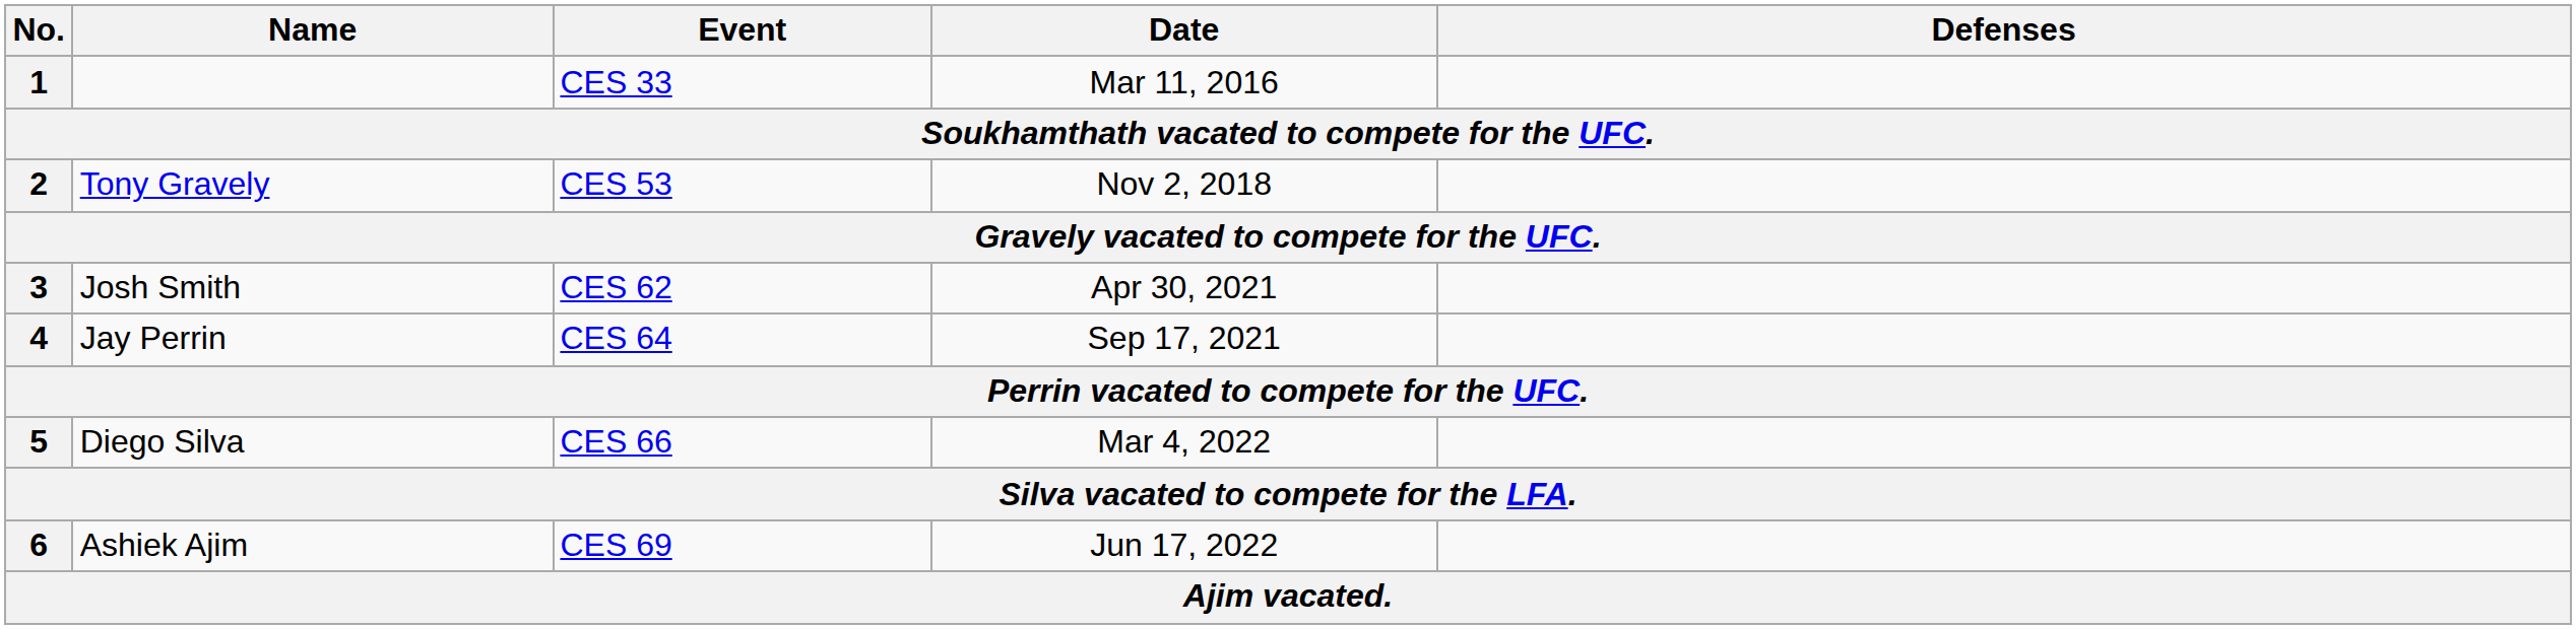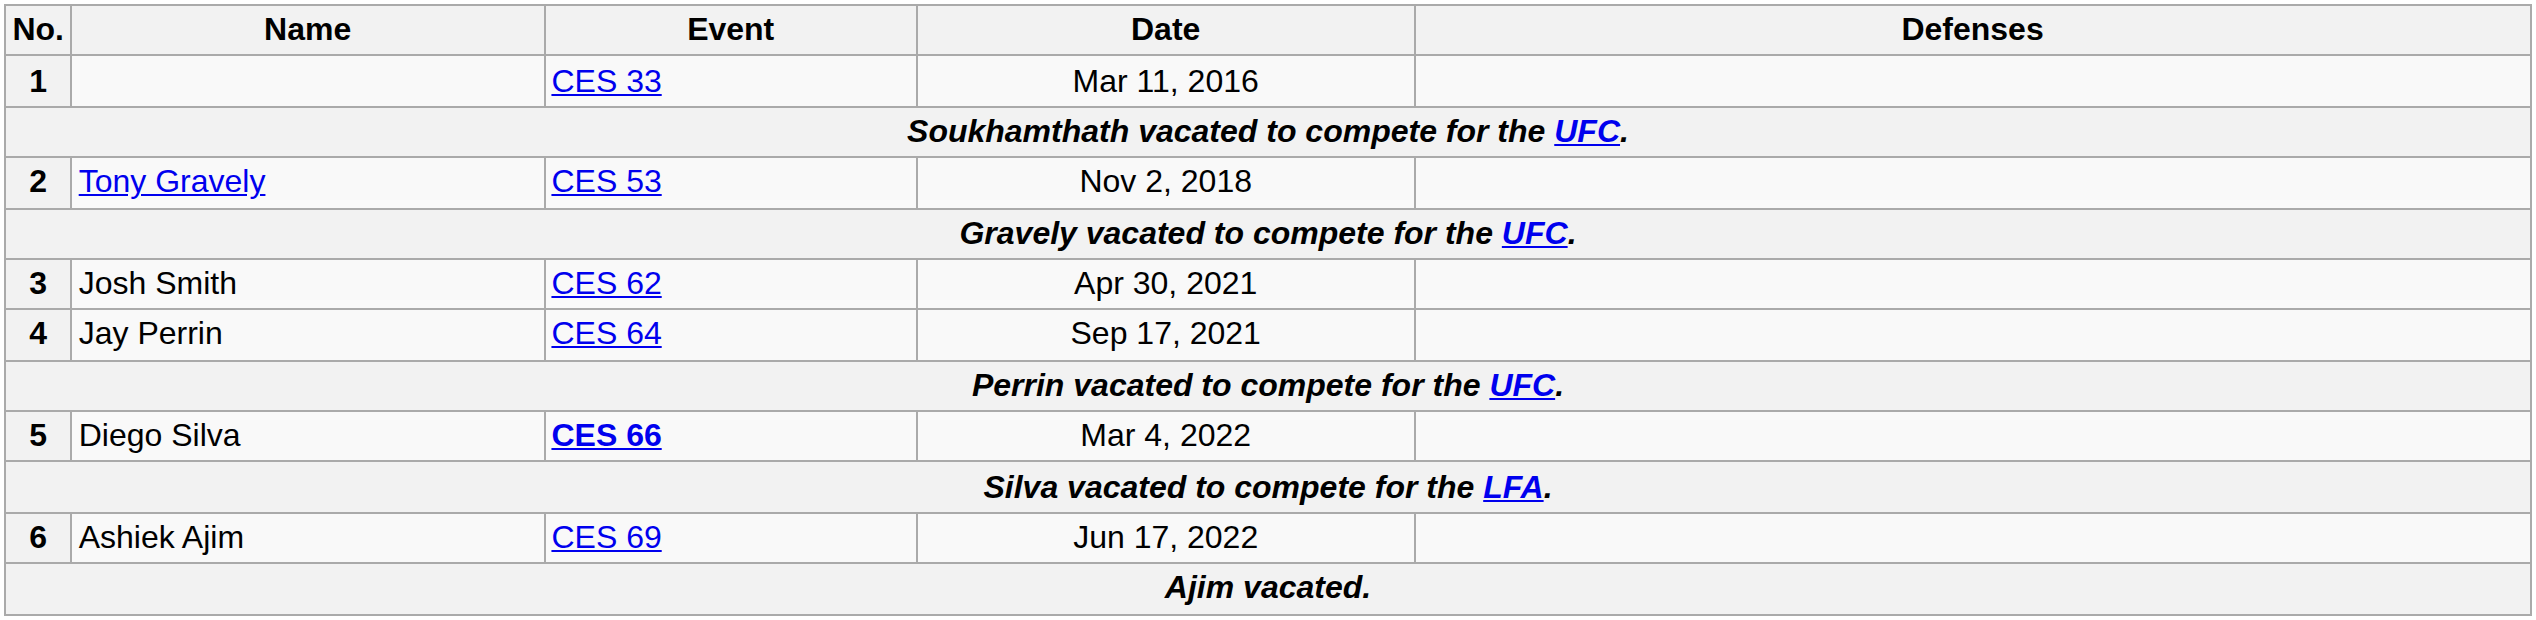5 | Event: normal -> bold
